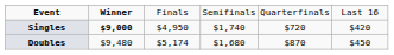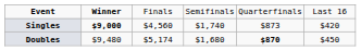Singles | column 3: $4,950 -> $4,560
Singles | column 5: $720 -> $873
Doubles | column 5: normal -> bold
